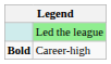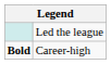row 2 | column 2: lightgreen background -> no background
